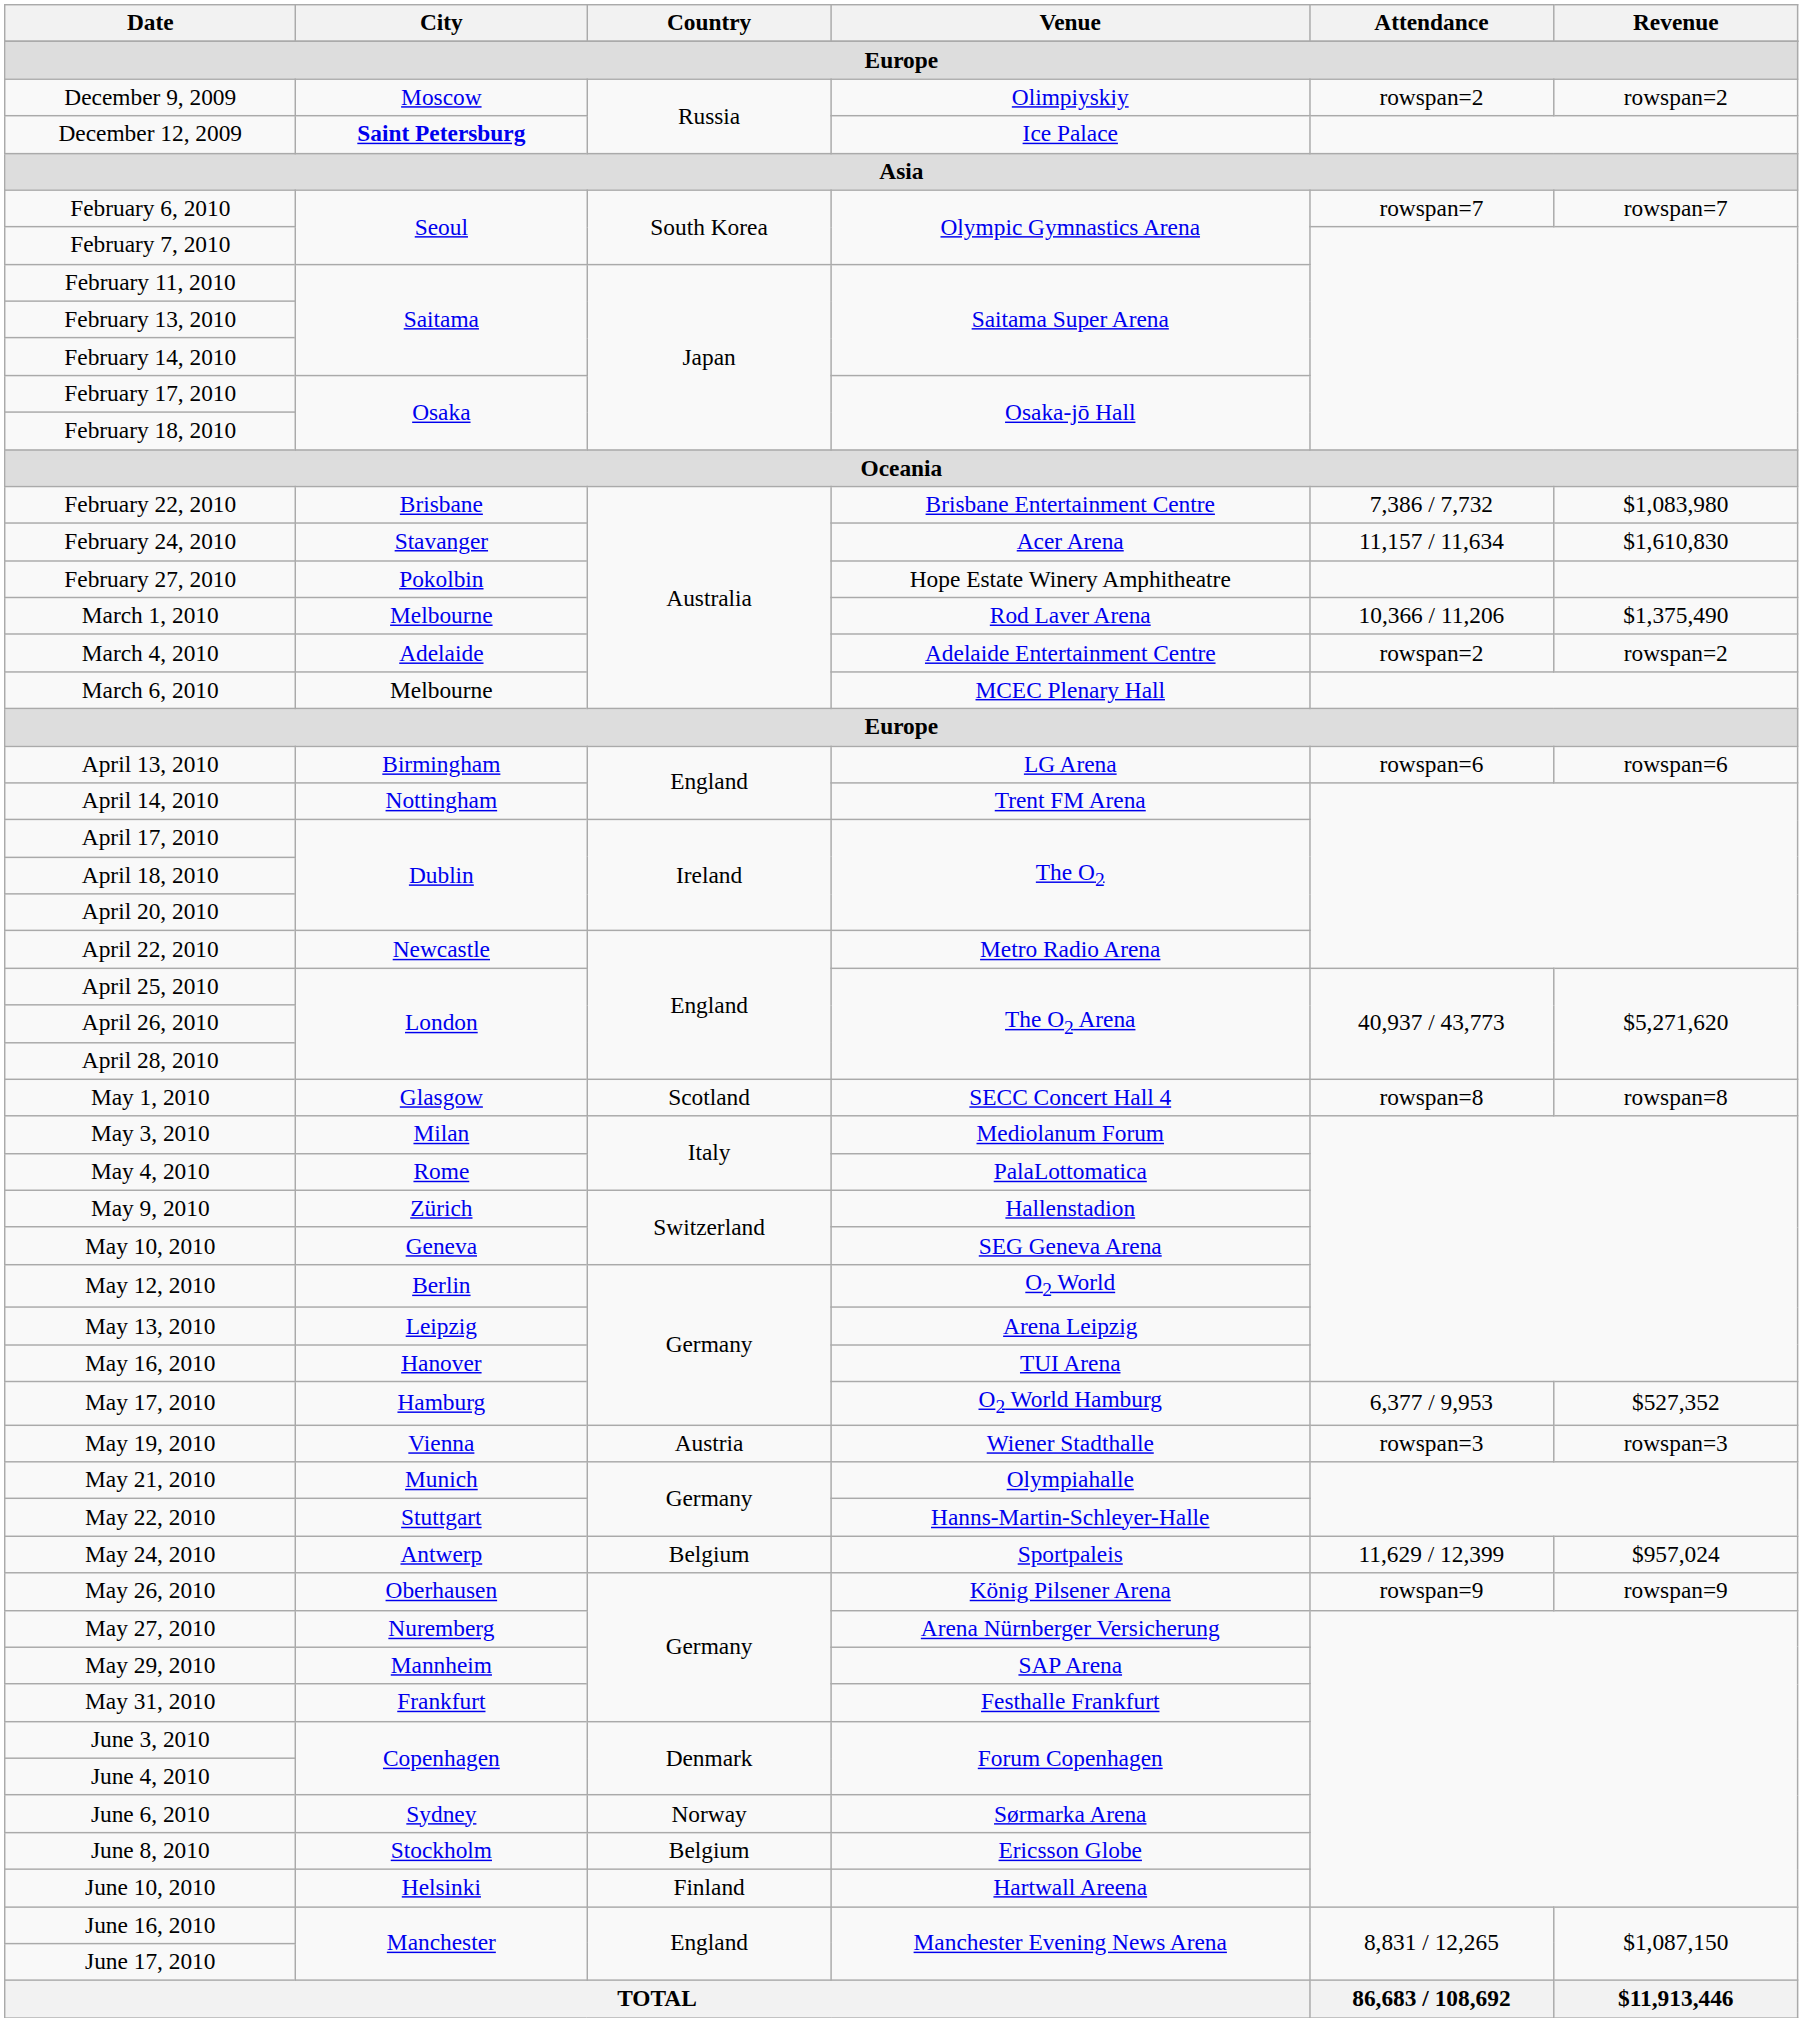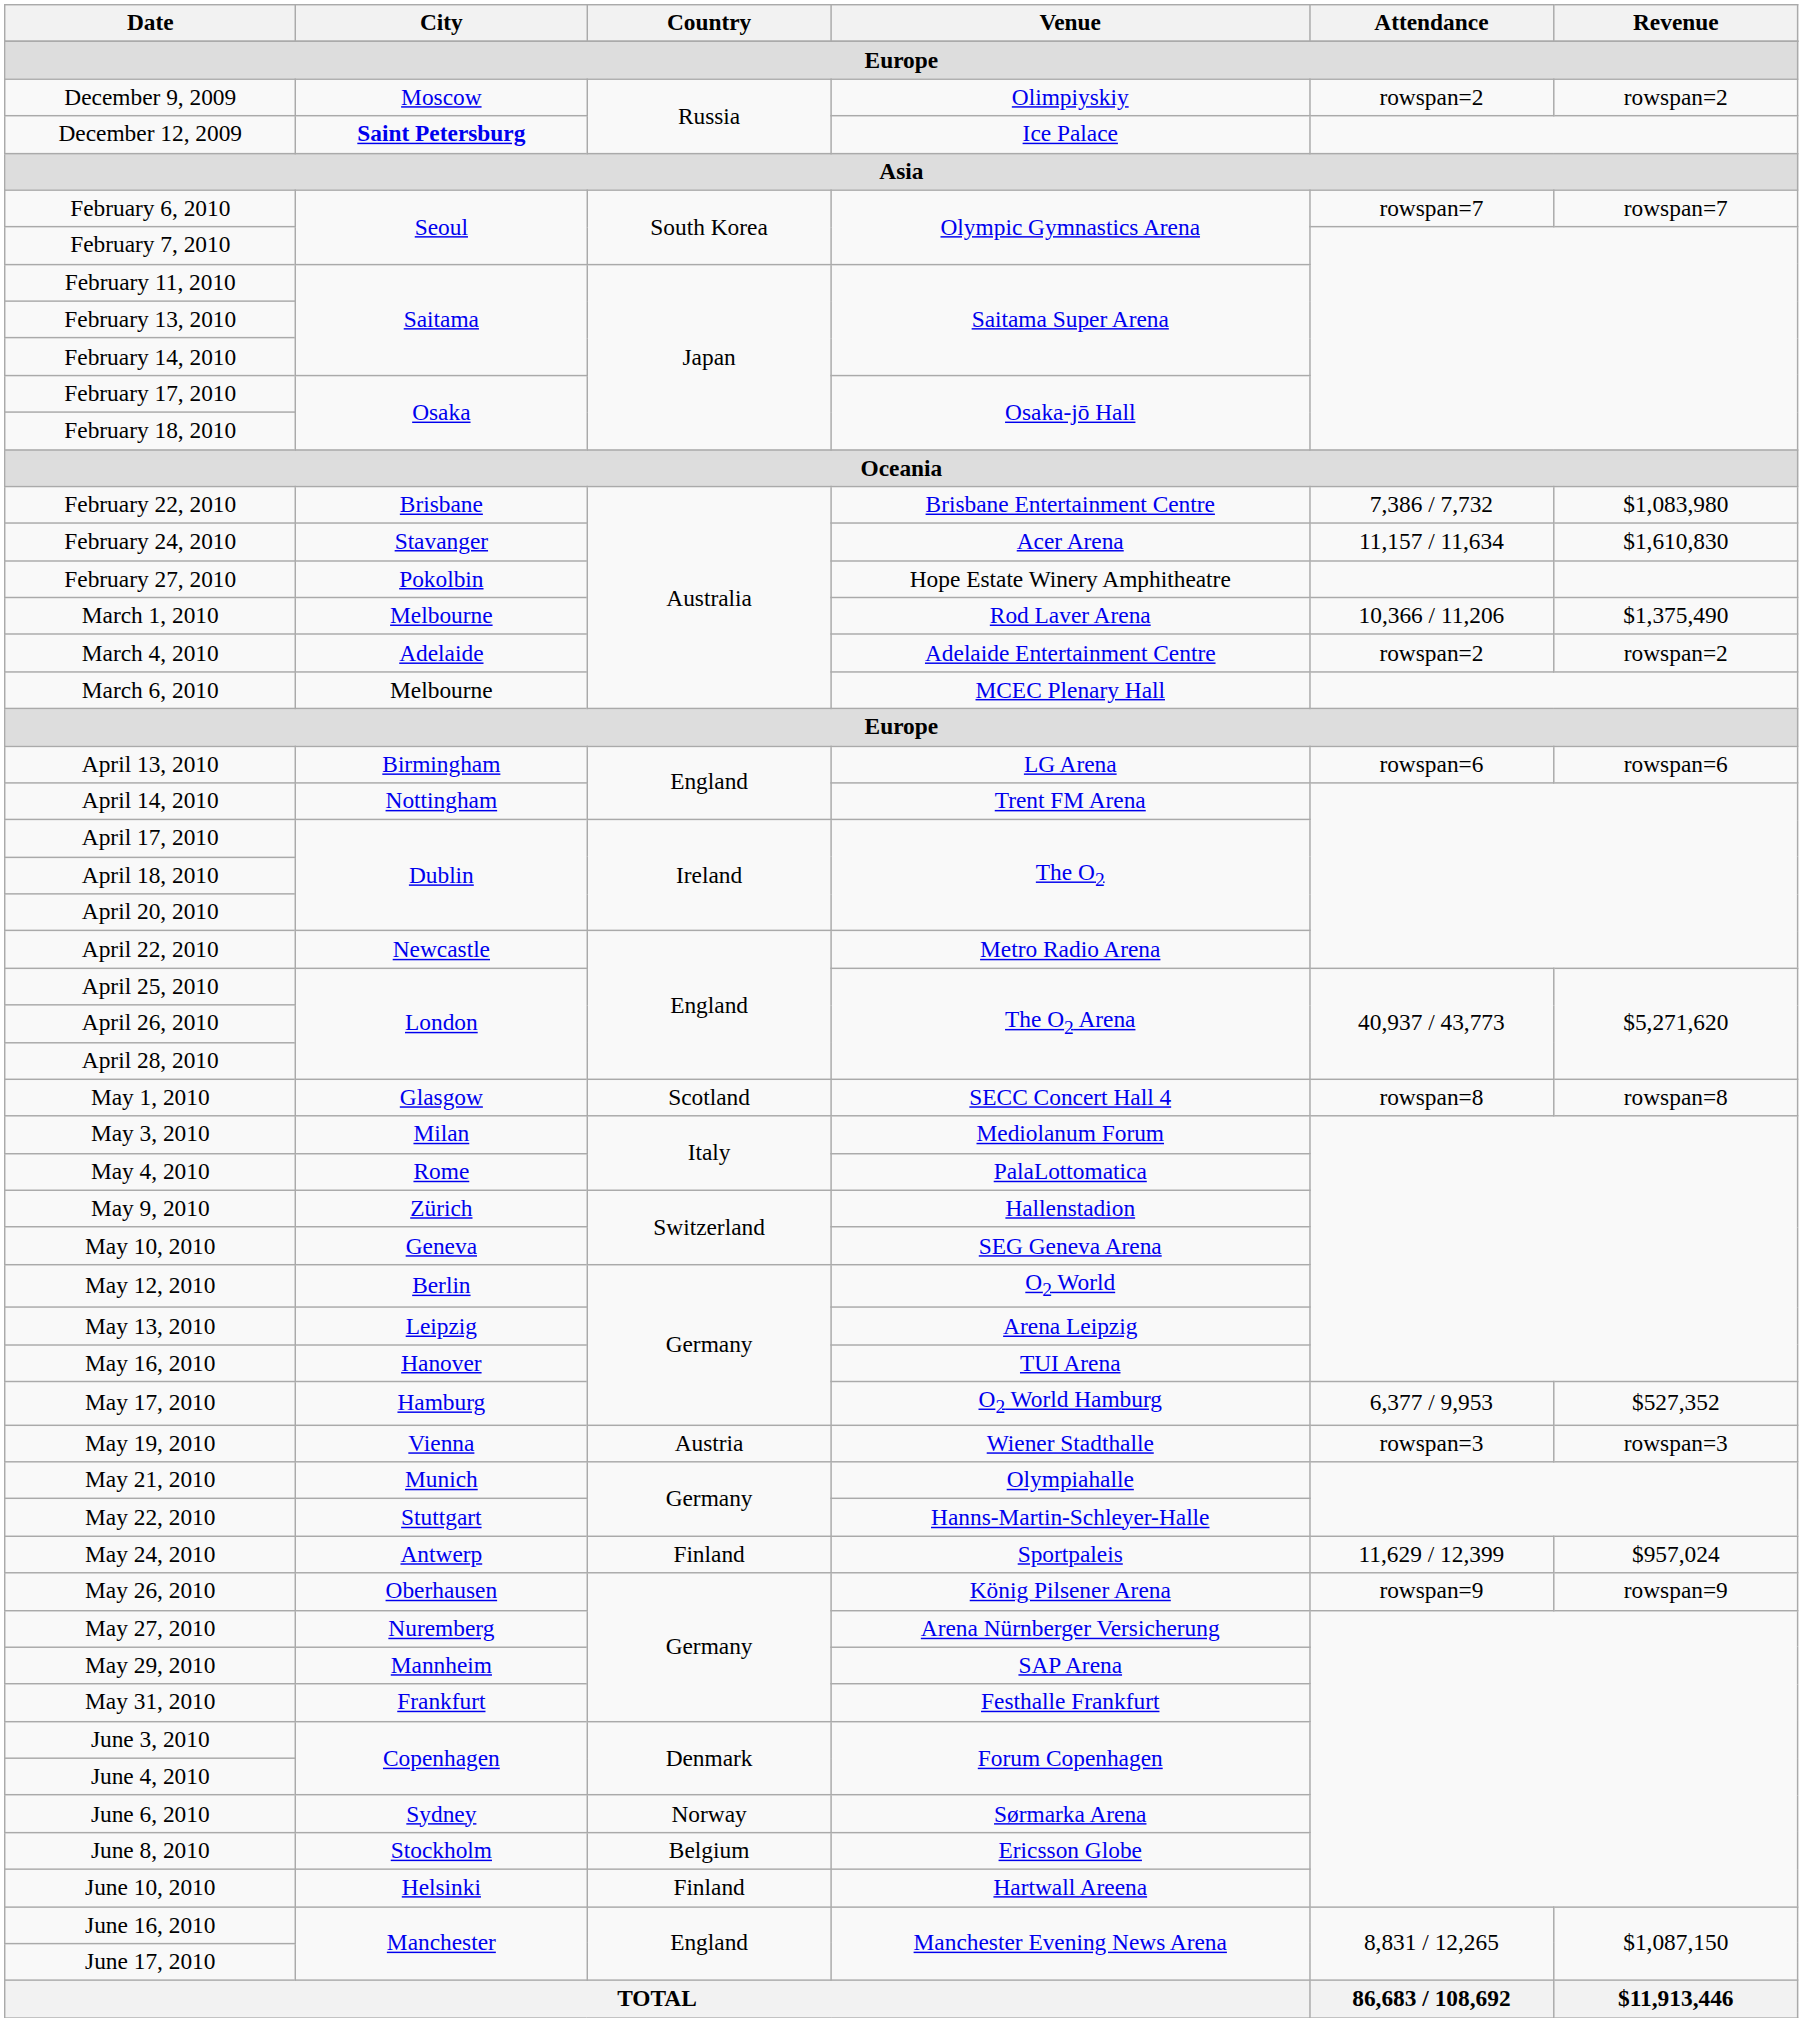May 24, 2010 | Country: Belgium -> Finland
